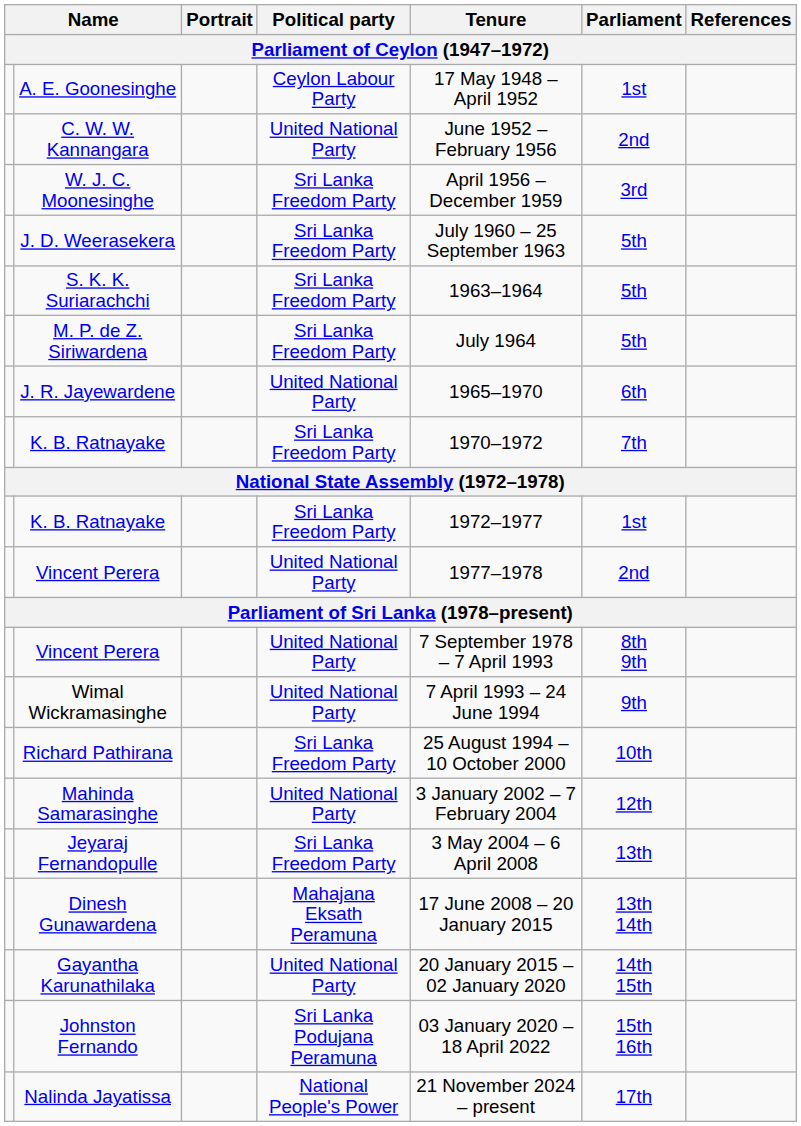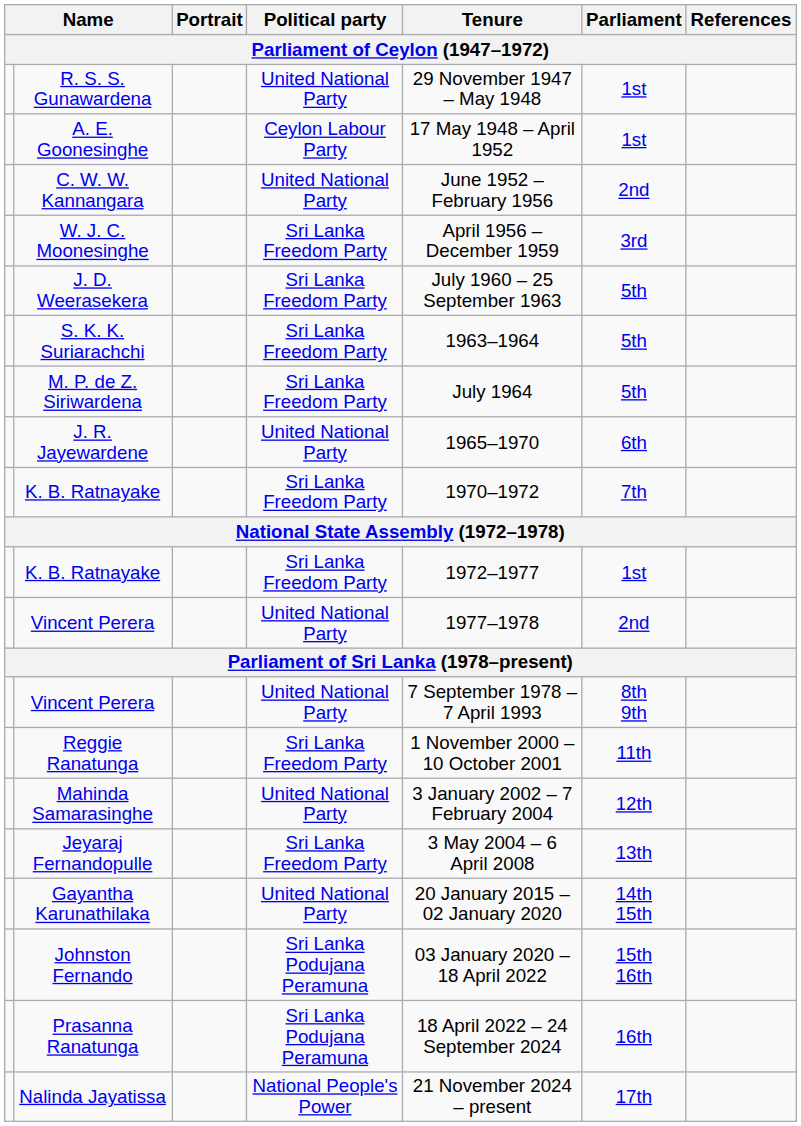+ row: R. S. S. Gunawardena | United National Party | 29 November 1947 – May 1948 | 1st
- row: Wimal Wickramasinghe | United National Party | 7 April 1993 – 24 June 1994 | 9th
- row: Richard Pathirana | Sri Lanka Freedom Party | 25 August 1994 – 10 October 2000 | 10th
+ row: Reggie Ranatunga | Sri Lanka Freedom Party | 1 November 2000 – 10 October 2001 | 11th
- row: Dinesh Gunawardena | Mahajana Eksath Peramuna | 17 June 2008 – 20 January 2015 | 13th 14th
+ row: Prasanna Ranatunga | Sri Lanka Podujana Peramuna | 18 April 2022 – 24 September 2024 | 16th
